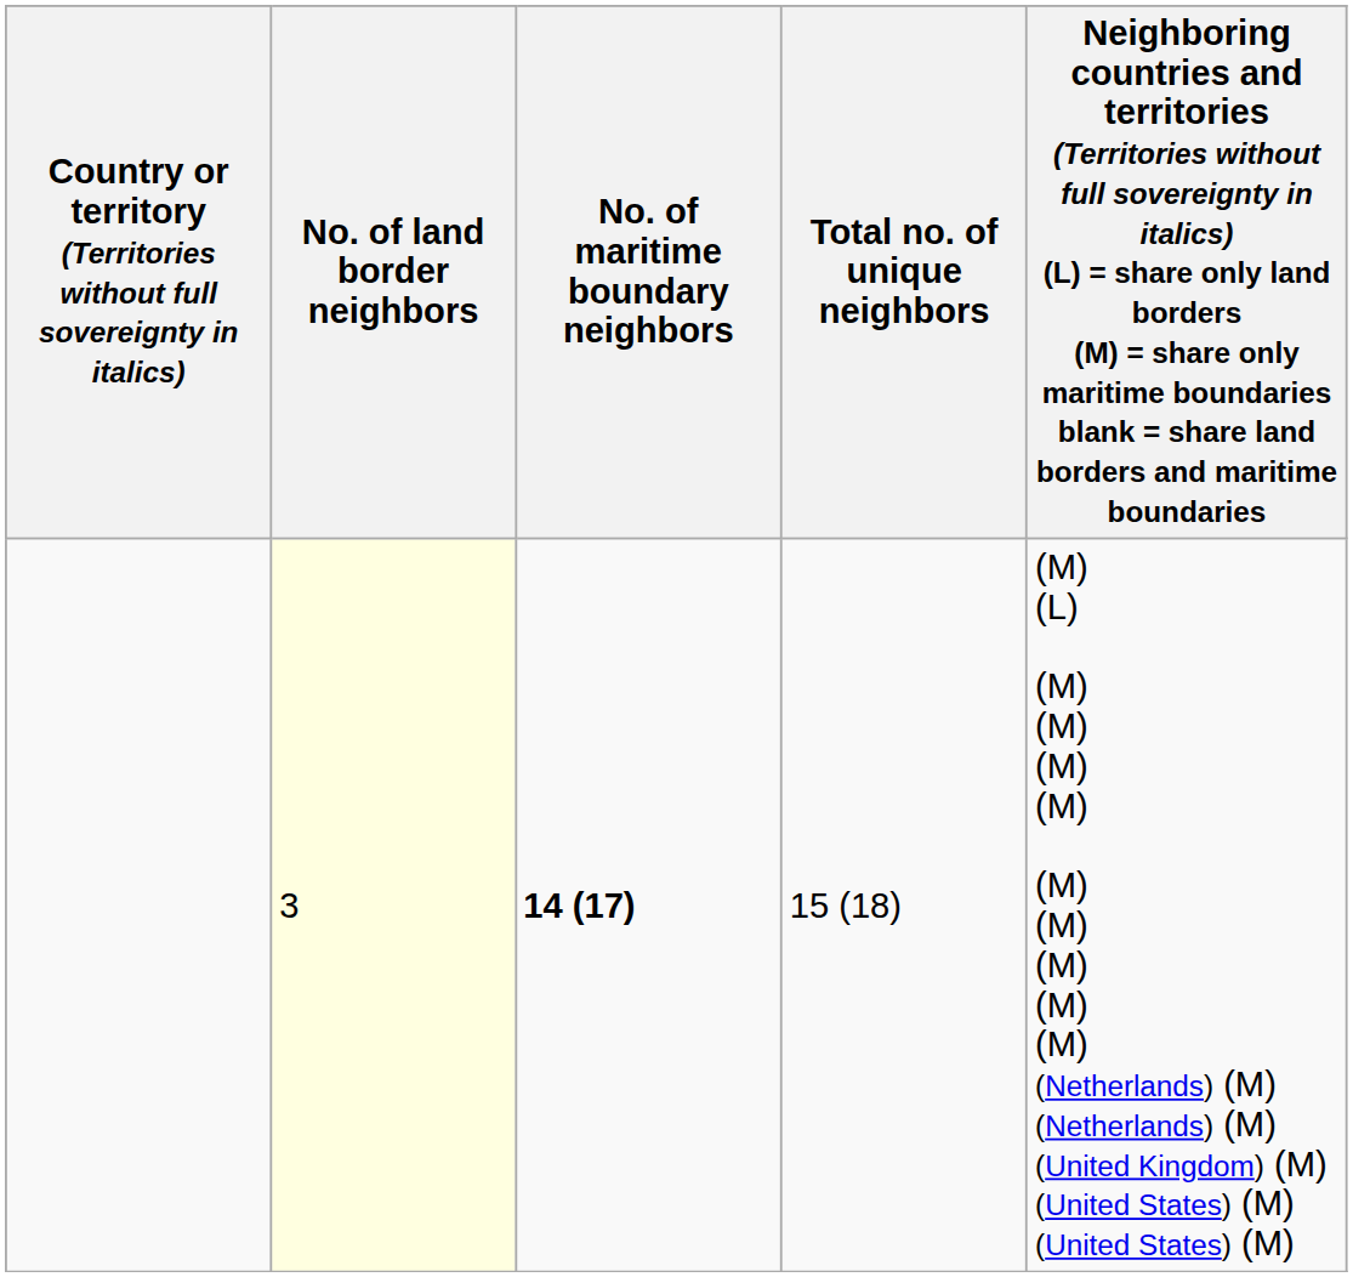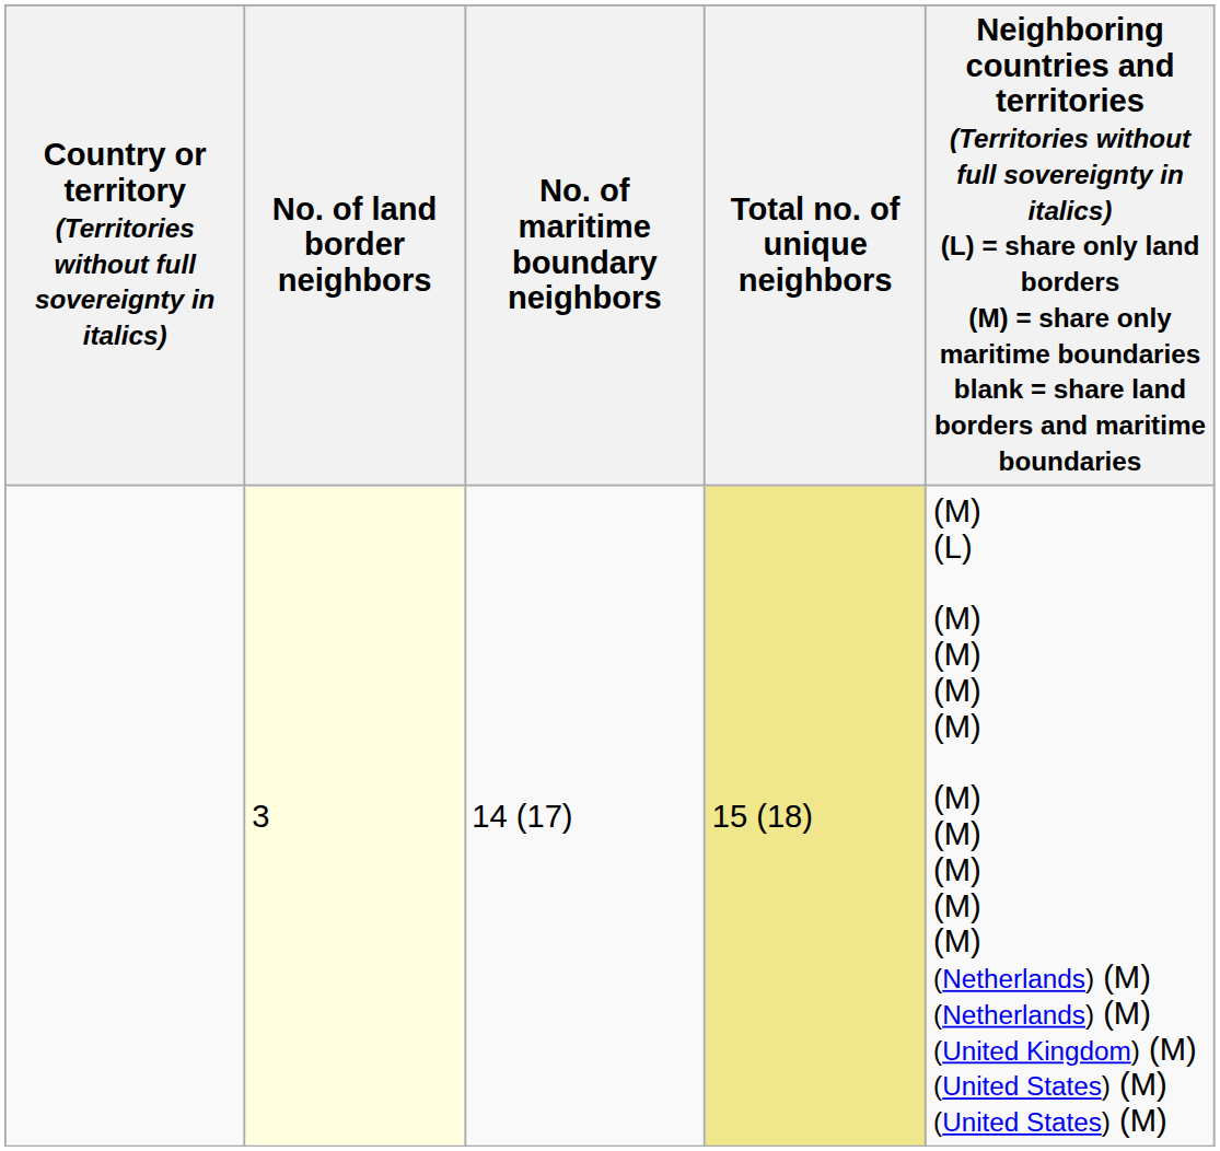row 2 | No. of maritime boundary neighbors: bold -> normal
row 2 | Total no. of unique neighbors: no background -> khaki background
